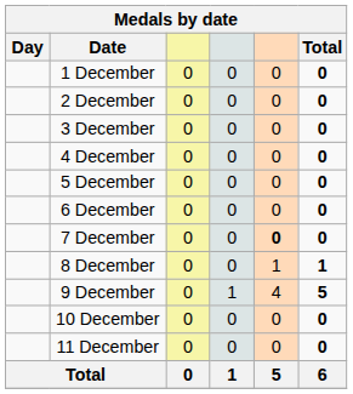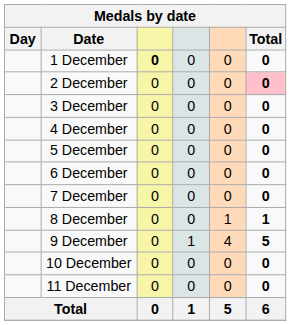1 December | column 3: normal -> bold
2 December | Total: no background -> pink background
7 December | column 5: bold -> normal
